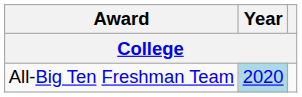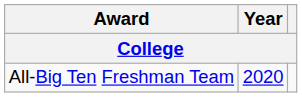row 3 | Year: lightblue background -> no background
